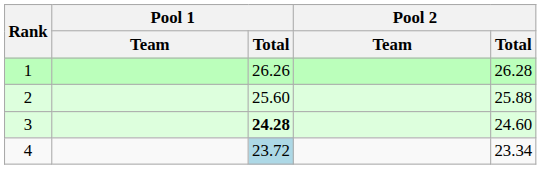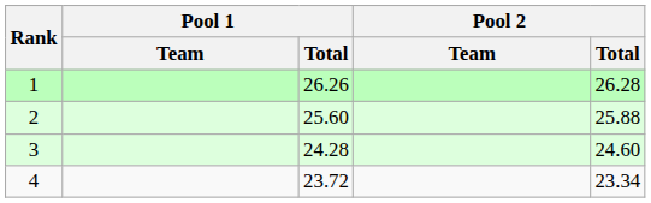3 | Pool 1 / Total: bold -> normal
4 | Pool 1 / Total: lightblue background -> no background
